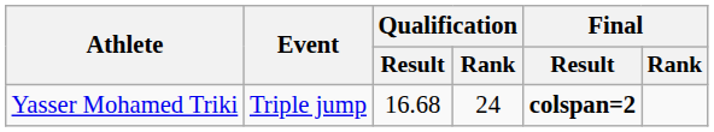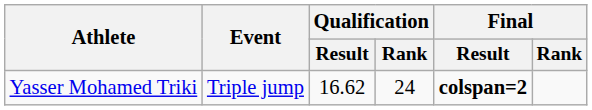Yasser Mohamed Triki | Qualification / Result: 16.68 -> 16.62
